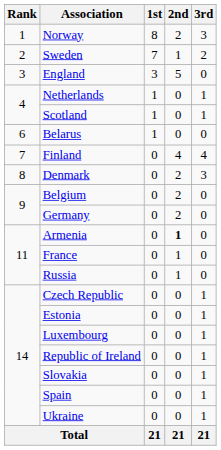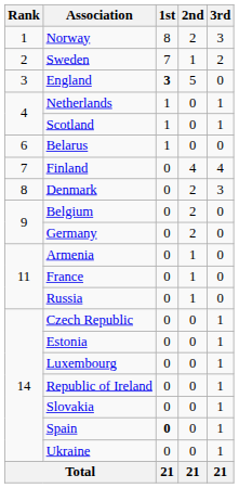England | 1st: normal -> bold
Armenia | 2nd: bold -> normal
Spain | 1st: normal -> bold
